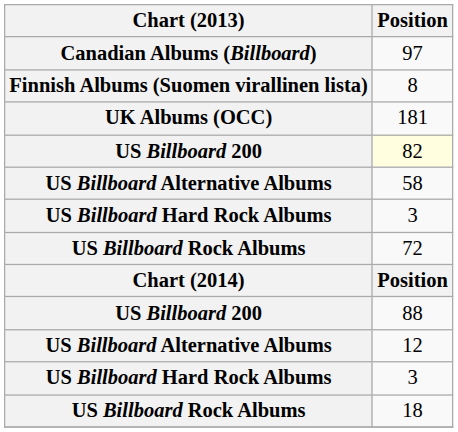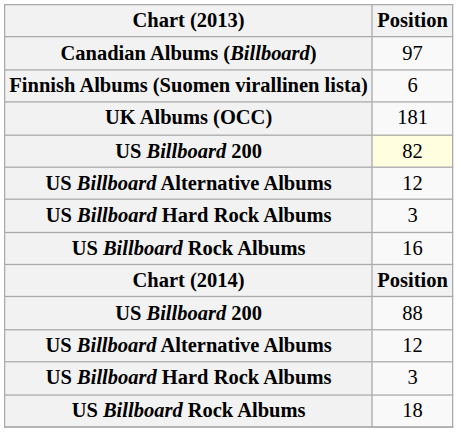row 3 | Position: 8 -> 6
row 6 | Position: 58 -> 12
row 8 | Position: 72 -> 16
